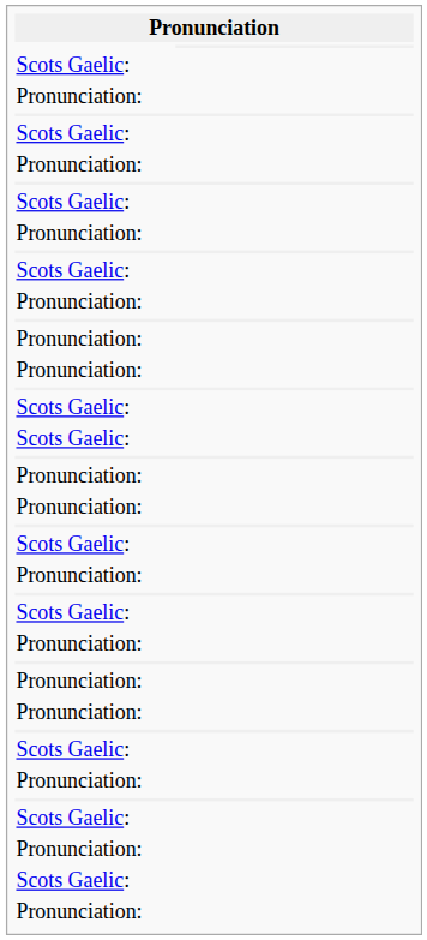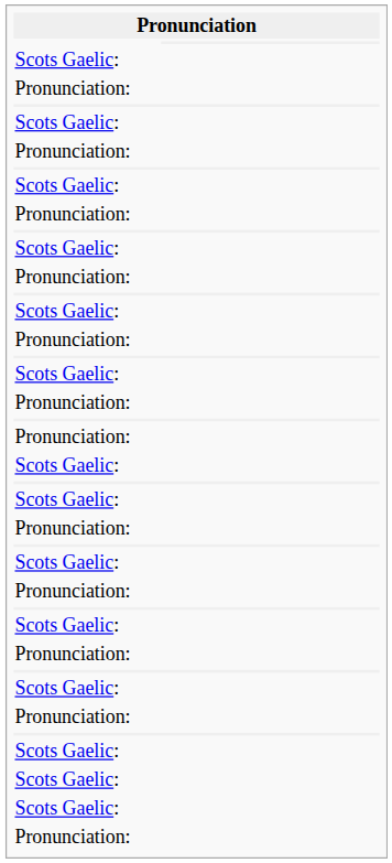row 10 | column 1: Pronunciation: -> Scots Gaelic:
row 13 | column 1: Scots Gaelic: -> Pronunciation:
row 15 | column 1: Pronunciation: -> Scots Gaelic:
row 20 | column 1: Pronunciation: -> Scots Gaelic:
row 25 | column 1: Pronunciation: -> Scots Gaelic:
